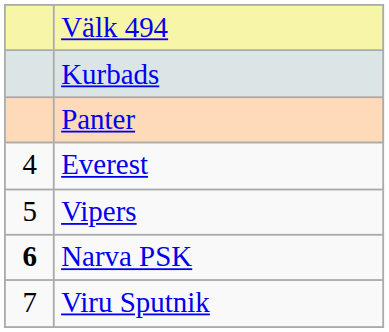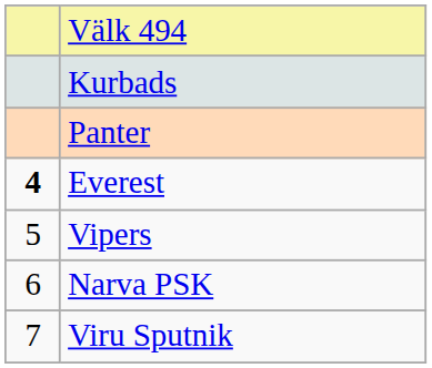Everest | column 1: normal -> bold
Narva PSK | column 1: bold -> normal
